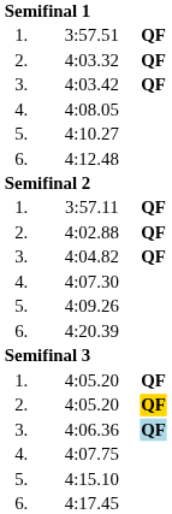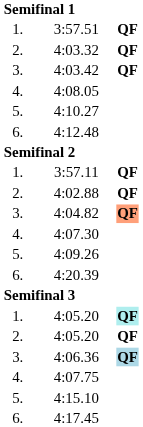4:04.82 | column 3: no background -> lightsalmon background
1. / 4:05.20 | column 3: no background -> paleturquoise background
2. / 4:05.20 | column 3: gold background -> no background
